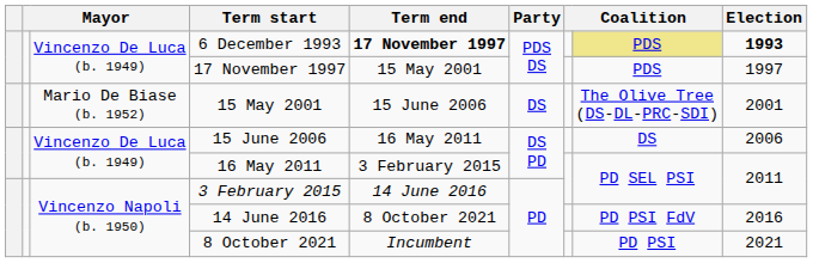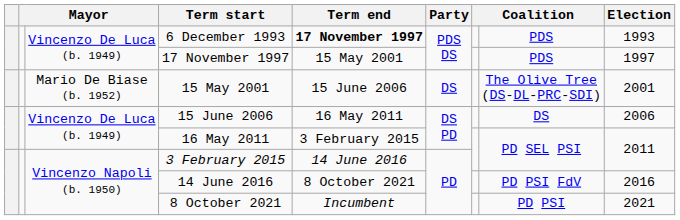6 December 1993 | column 8: khaki background -> no background
6 December 1993 | Election: bold -> normal
